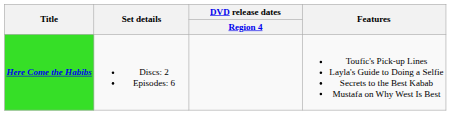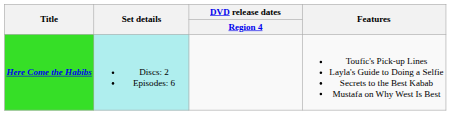Here Come the Habibs | Set details: no background -> paleturquoise background
